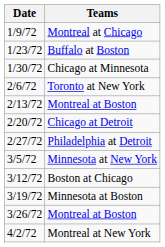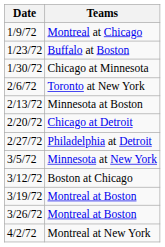row 6 | Teams: Montreal at Boston -> Minnesota at Boston
row 11 | Teams: Minnesota at Boston -> Montreal at Boston
